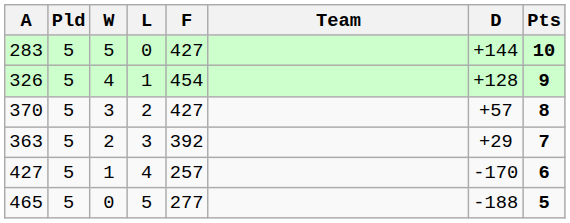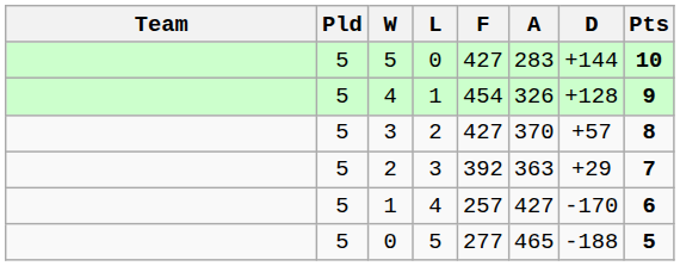columns swapped: Team <-> A
